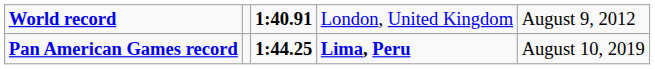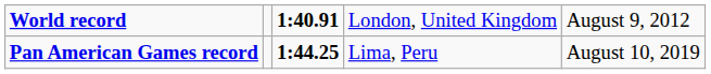Pan American Games record | column 4: bold -> normal
